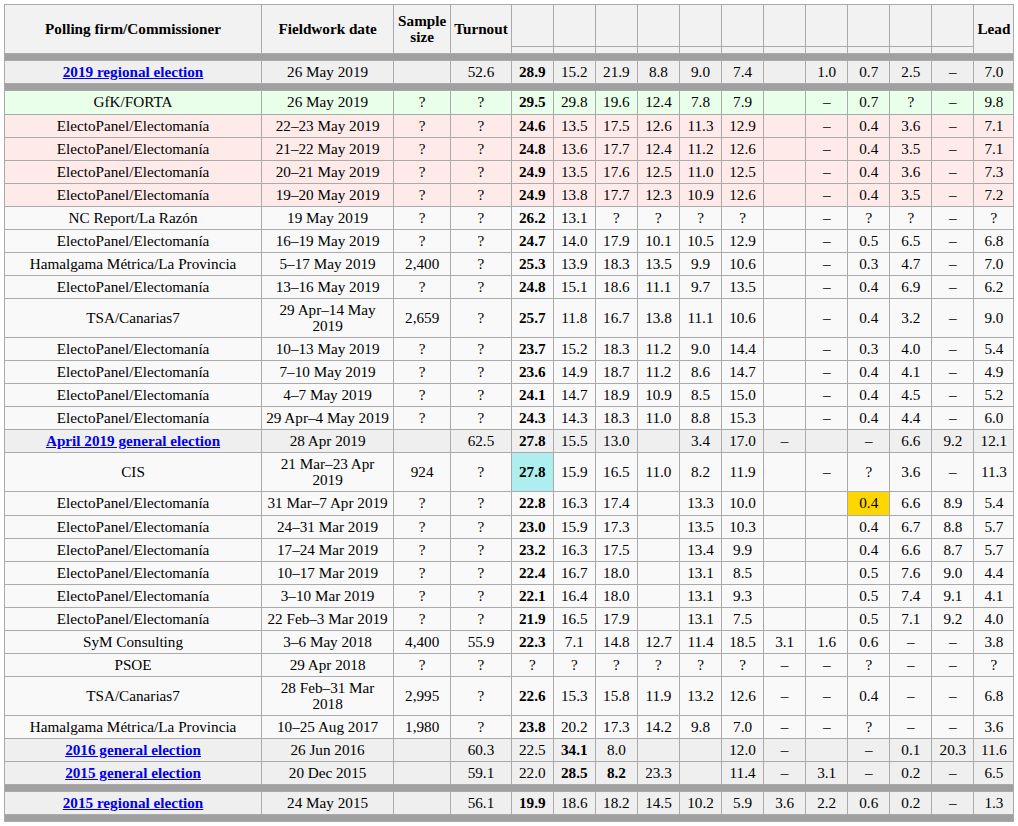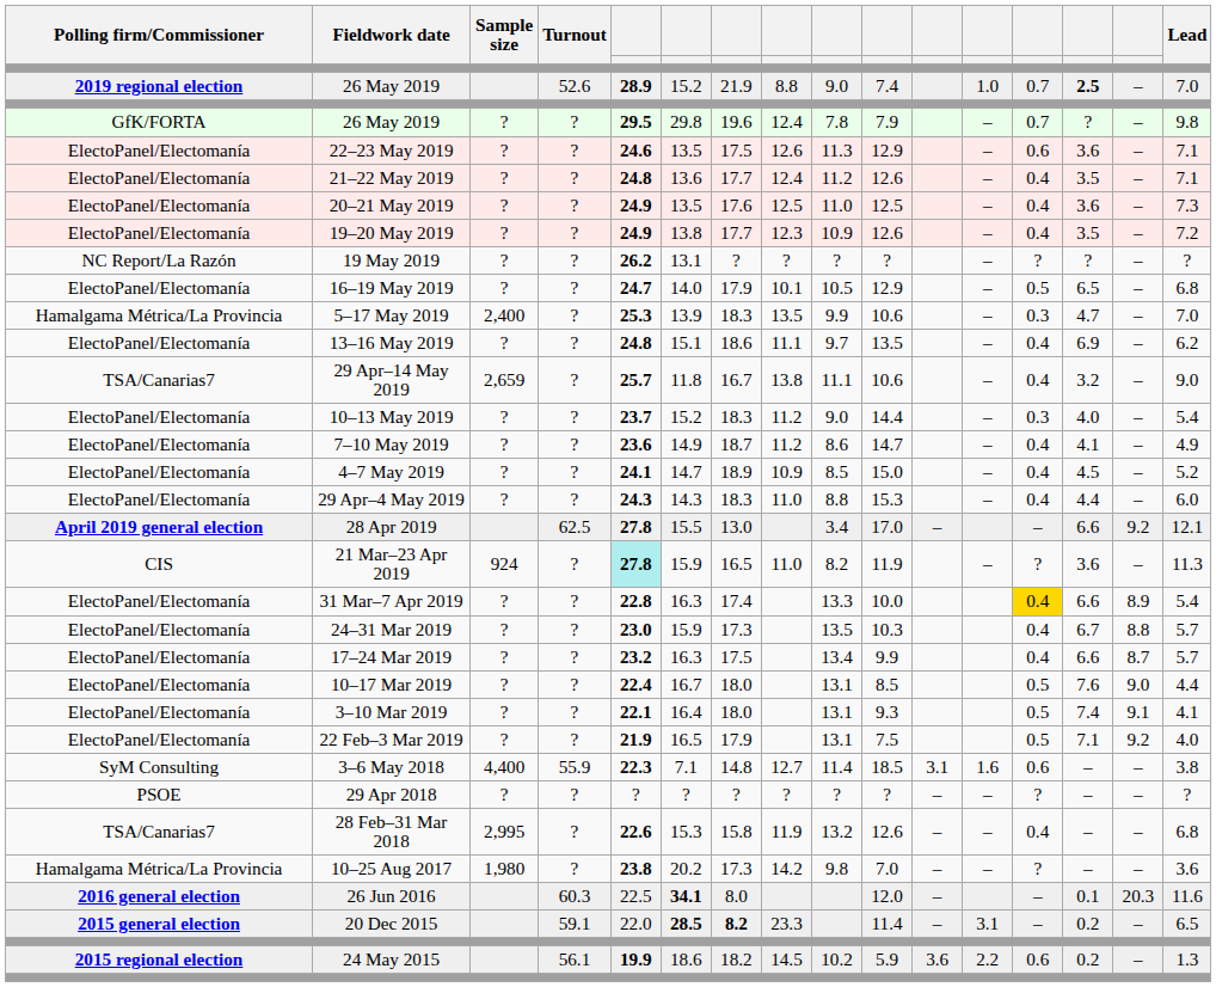2019 regional election / 26 May 2019 | column 14: normal -> bold
22–23 May 2019 | column 13: 0.4 -> 0.6
